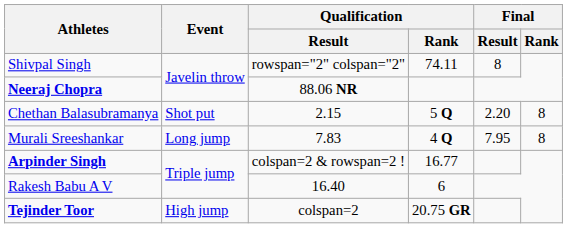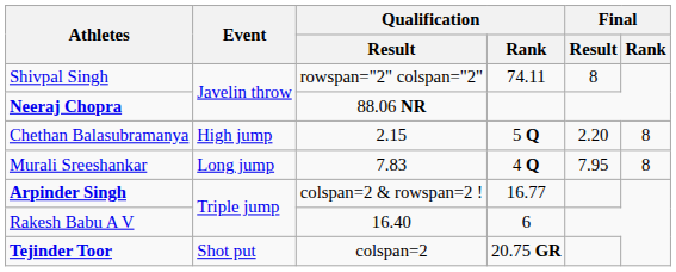Chethan Balasubramanya | Event: Shot put -> High jump
Tejinder Toor | Event: High jump -> Shot put
